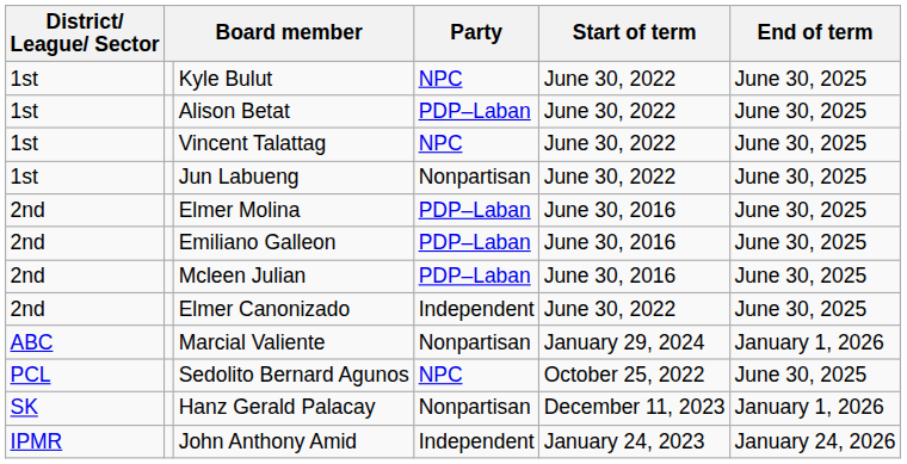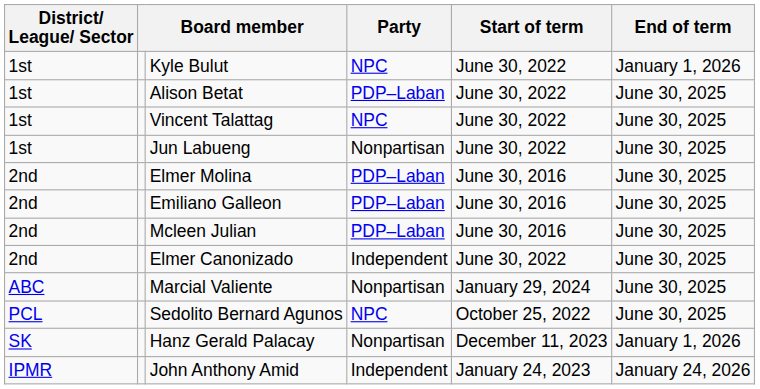Kyle Bulut | End of term: June 30, 2025 -> January 1, 2026
Marcial Valiente | End of term: January 1, 2026 -> June 30, 2025
